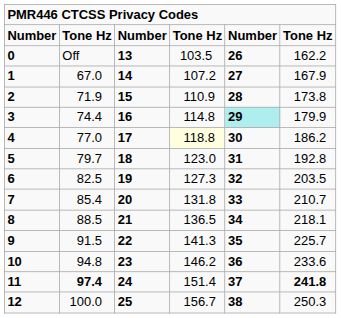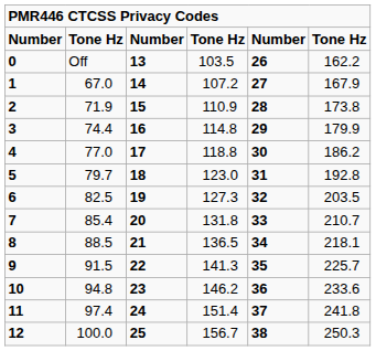3 | column 5: paleturquoise background -> no background
4 | column 4: lightyellow background -> no background
11 | column 2: bold -> normal
11 | column 6: bold -> normal
